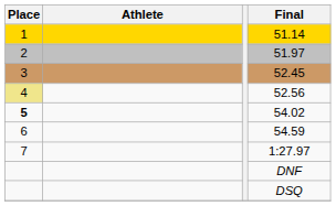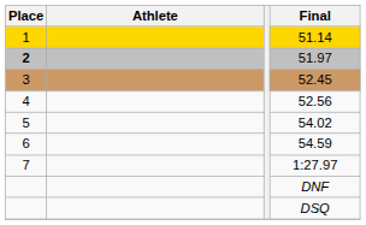51.97 | Place: normal -> bold
52.56 | Place: khaki background -> no background
54.02 | Place: bold -> normal
